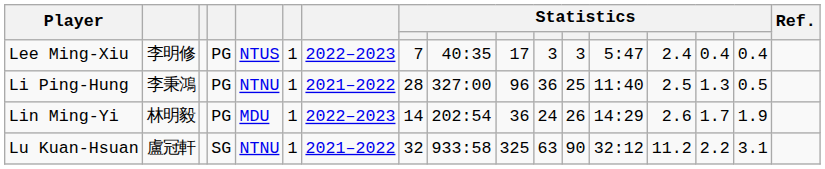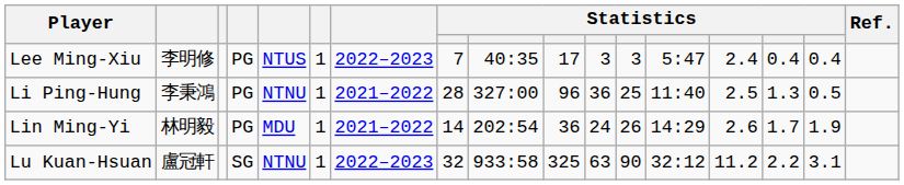Lin Ming-Yi | column 7: 2022–2023 -> 2021–2022
Lu Kuan-Hsuan | column 7: 2021–2022 -> 2022–2023
